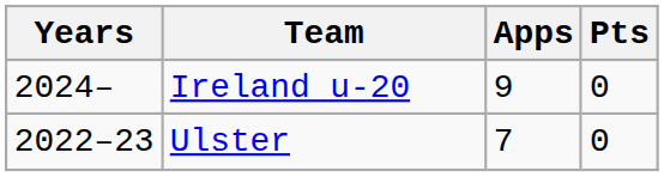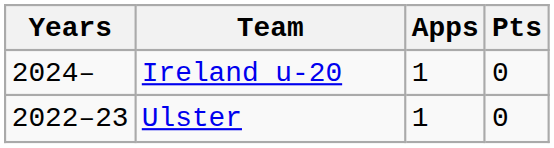Ireland u-20 | Apps: 9 -> 1
Ulster | Apps: 7 -> 1
